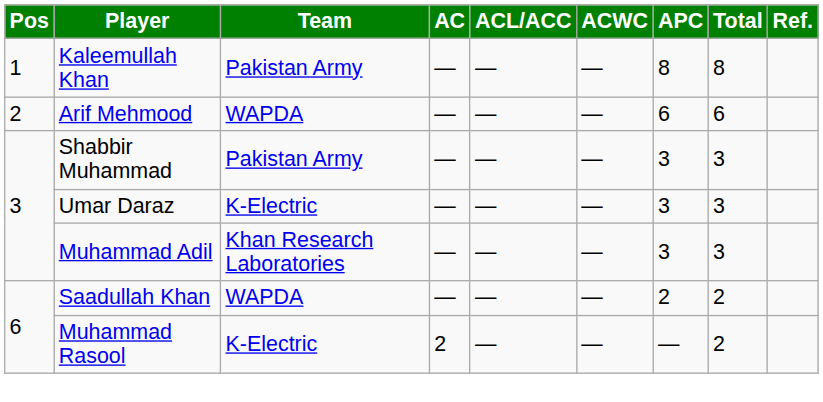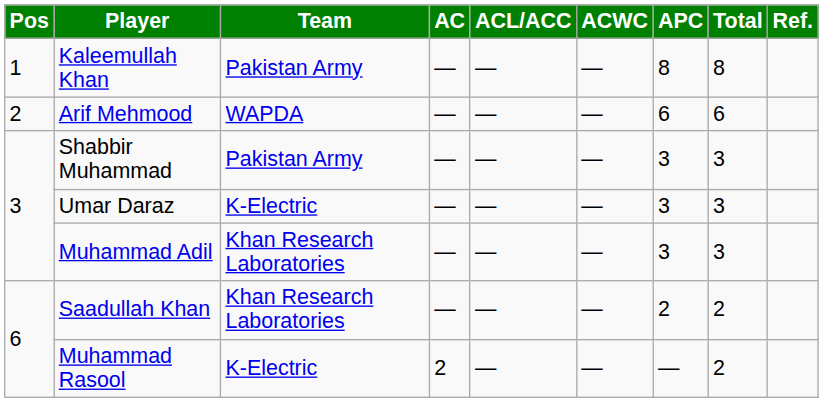Saadullah Khan | Team: WAPDA -> Khan Research Laboratories
